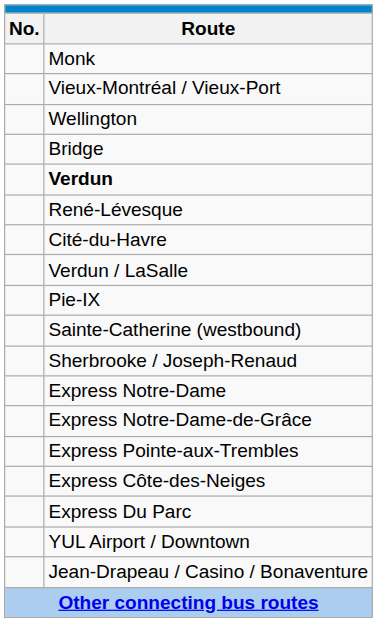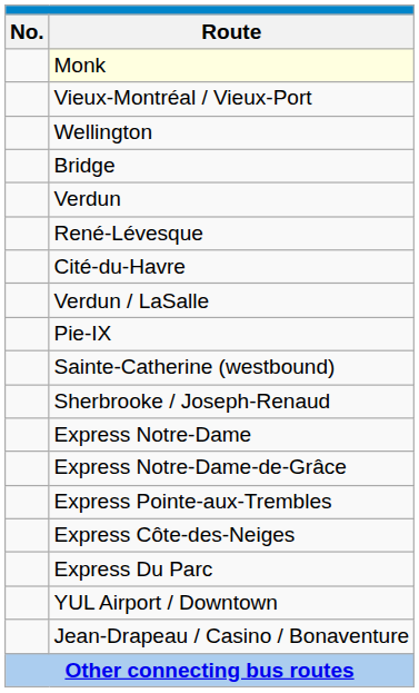Monk | Route: no background -> lightyellow background
Verdun | Route: bold -> normal
